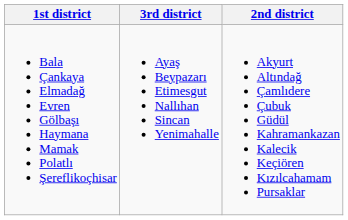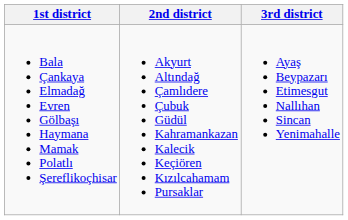columns swapped: 2nd district <-> 3rd district
